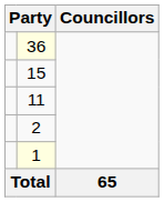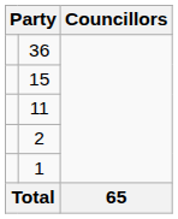36 | column 2: lightyellow background -> no background
1 | column 2: lightyellow background -> no background
